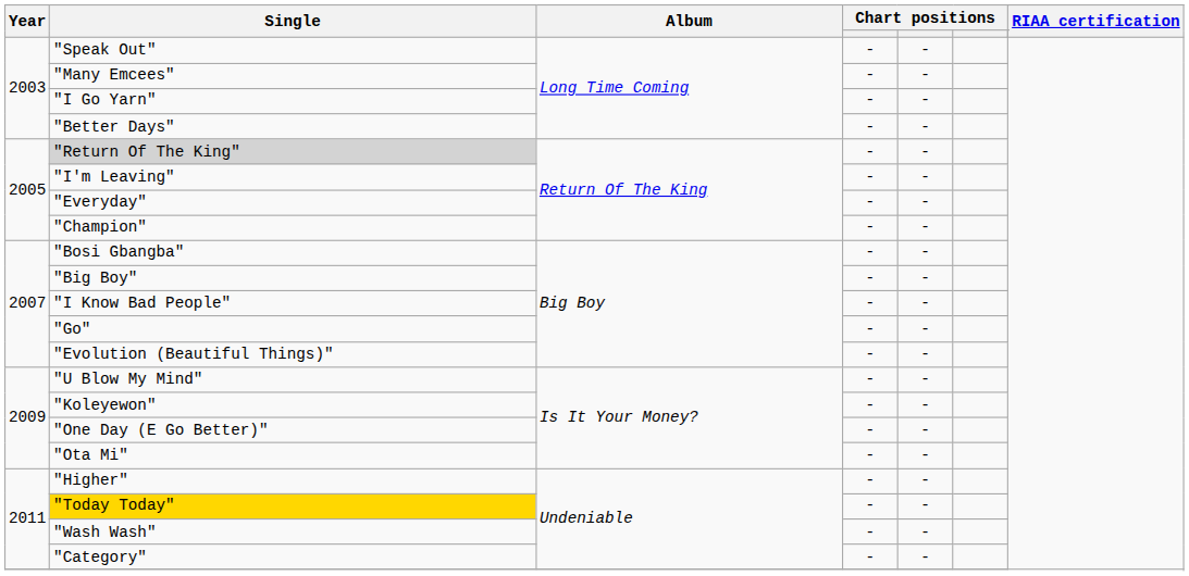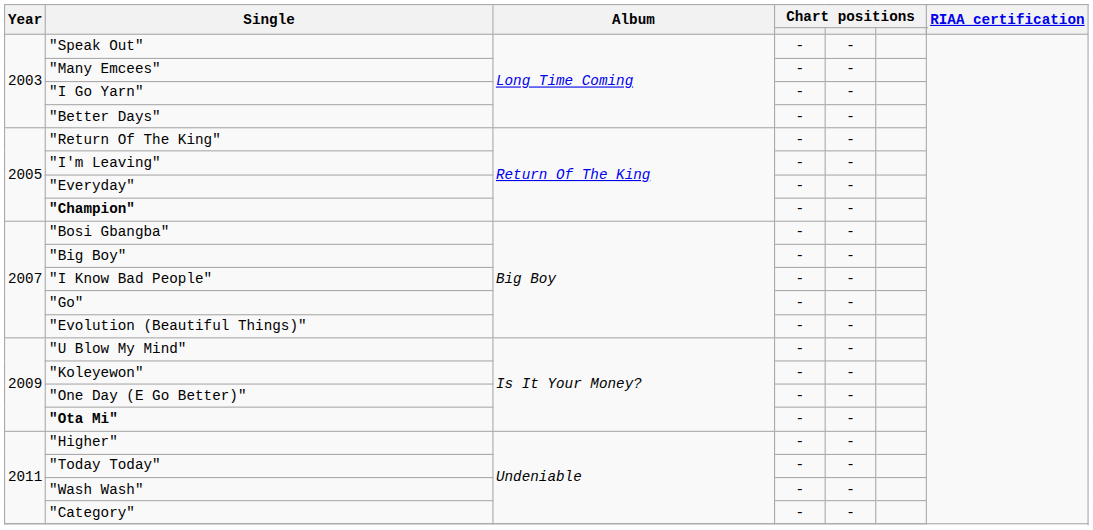"Return Of The King" | Single: lightgrey background -> no background
"Champion" | Single: normal -> bold
"Ota Mi" | Single: normal -> bold
"Today Today" | Single: gold background -> no background
